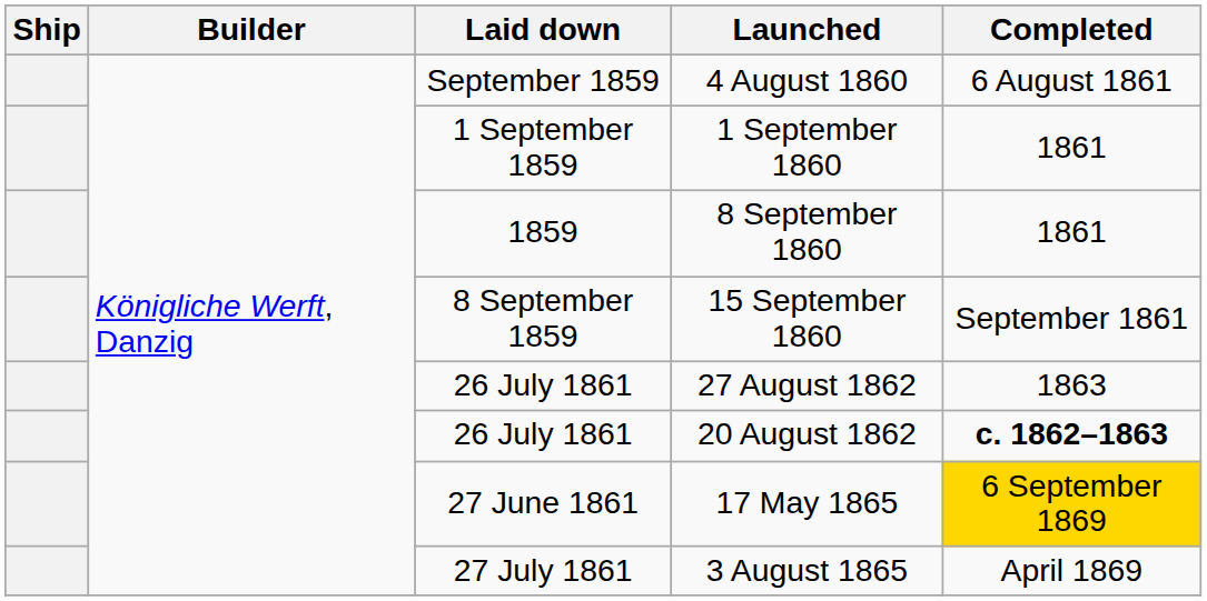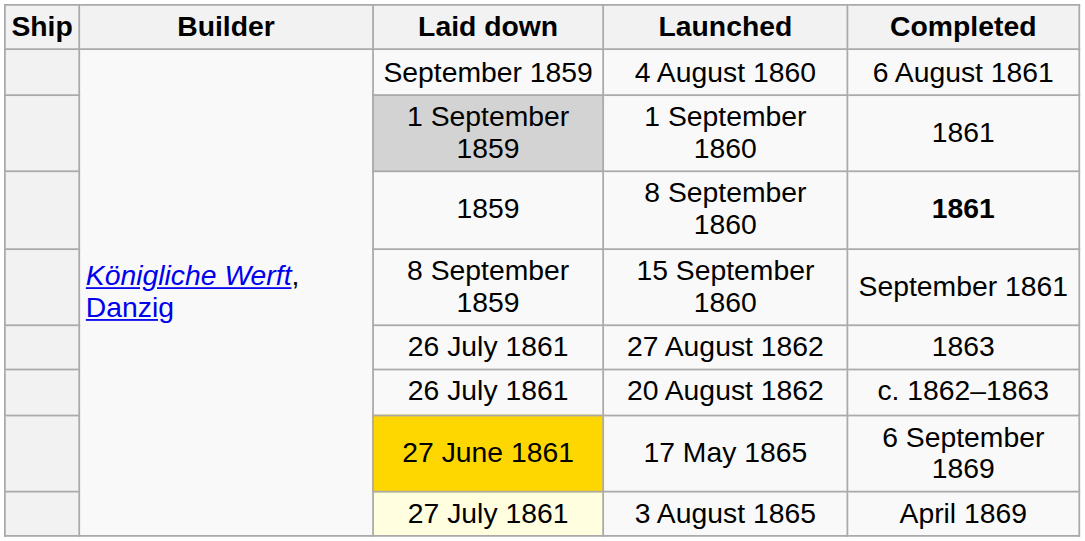1 September 1860 | Laid down: no background -> lightgrey background
8 September 1860 | Completed: normal -> bold
20 August 1862 | Completed: bold -> normal
17 May 1865 | Laid down: no background -> gold background
17 May 1865 | Completed: gold background -> no background
3 August 1865 | Laid down: no background -> lightyellow background
